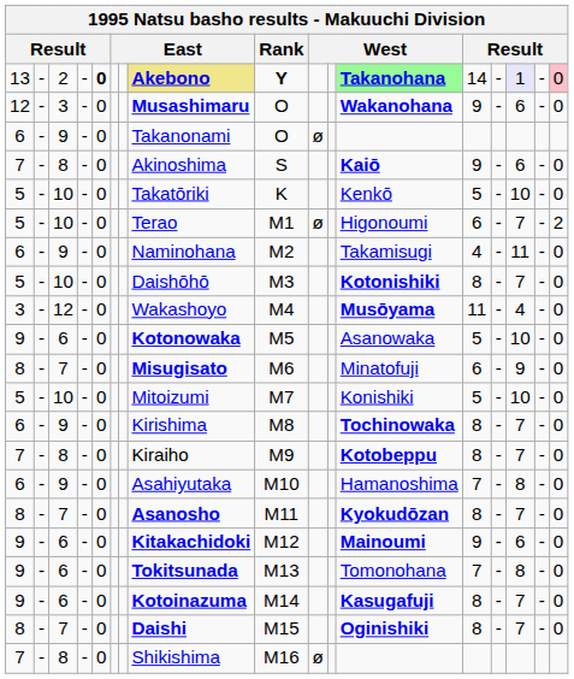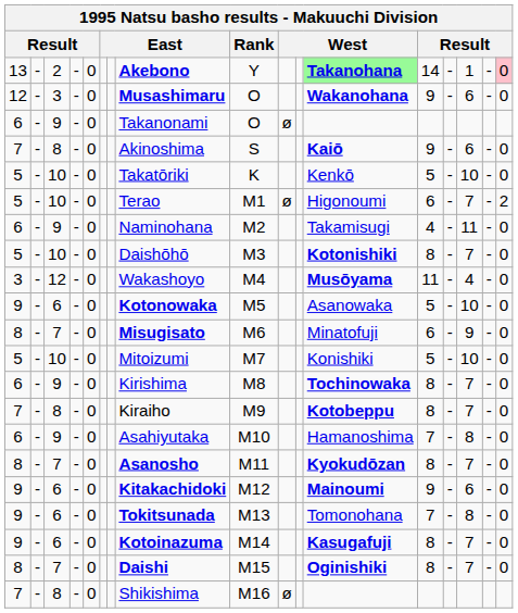13 | column 5: bold -> normal
13 | column 8: khaki background -> no background
13 | Rank: bold -> normal
13 | column 15: lavender background -> no background
